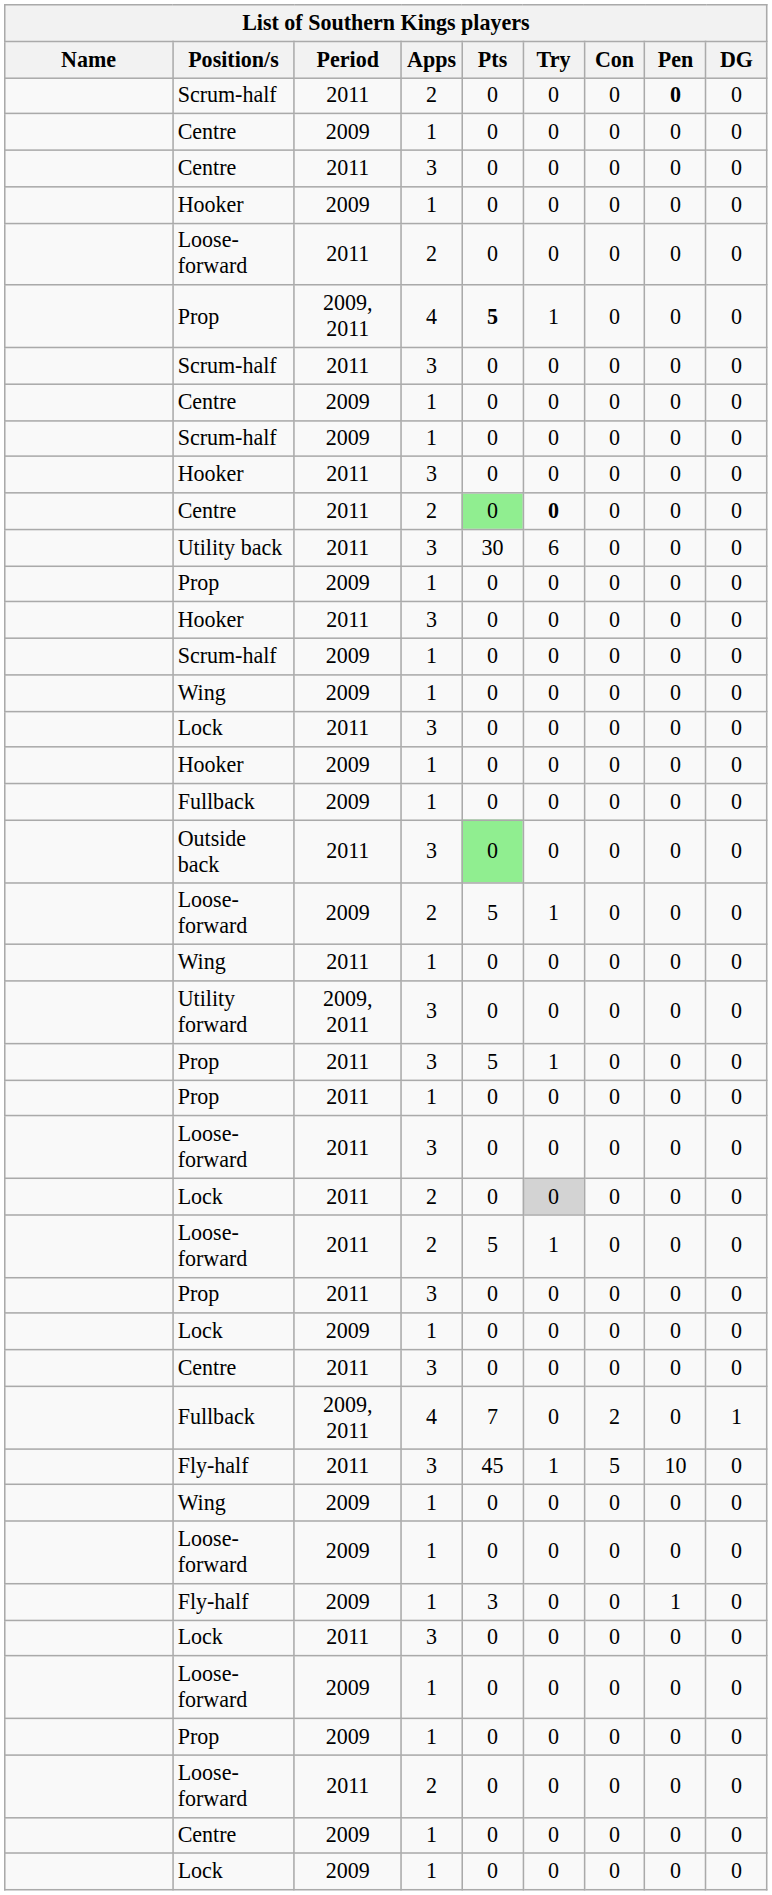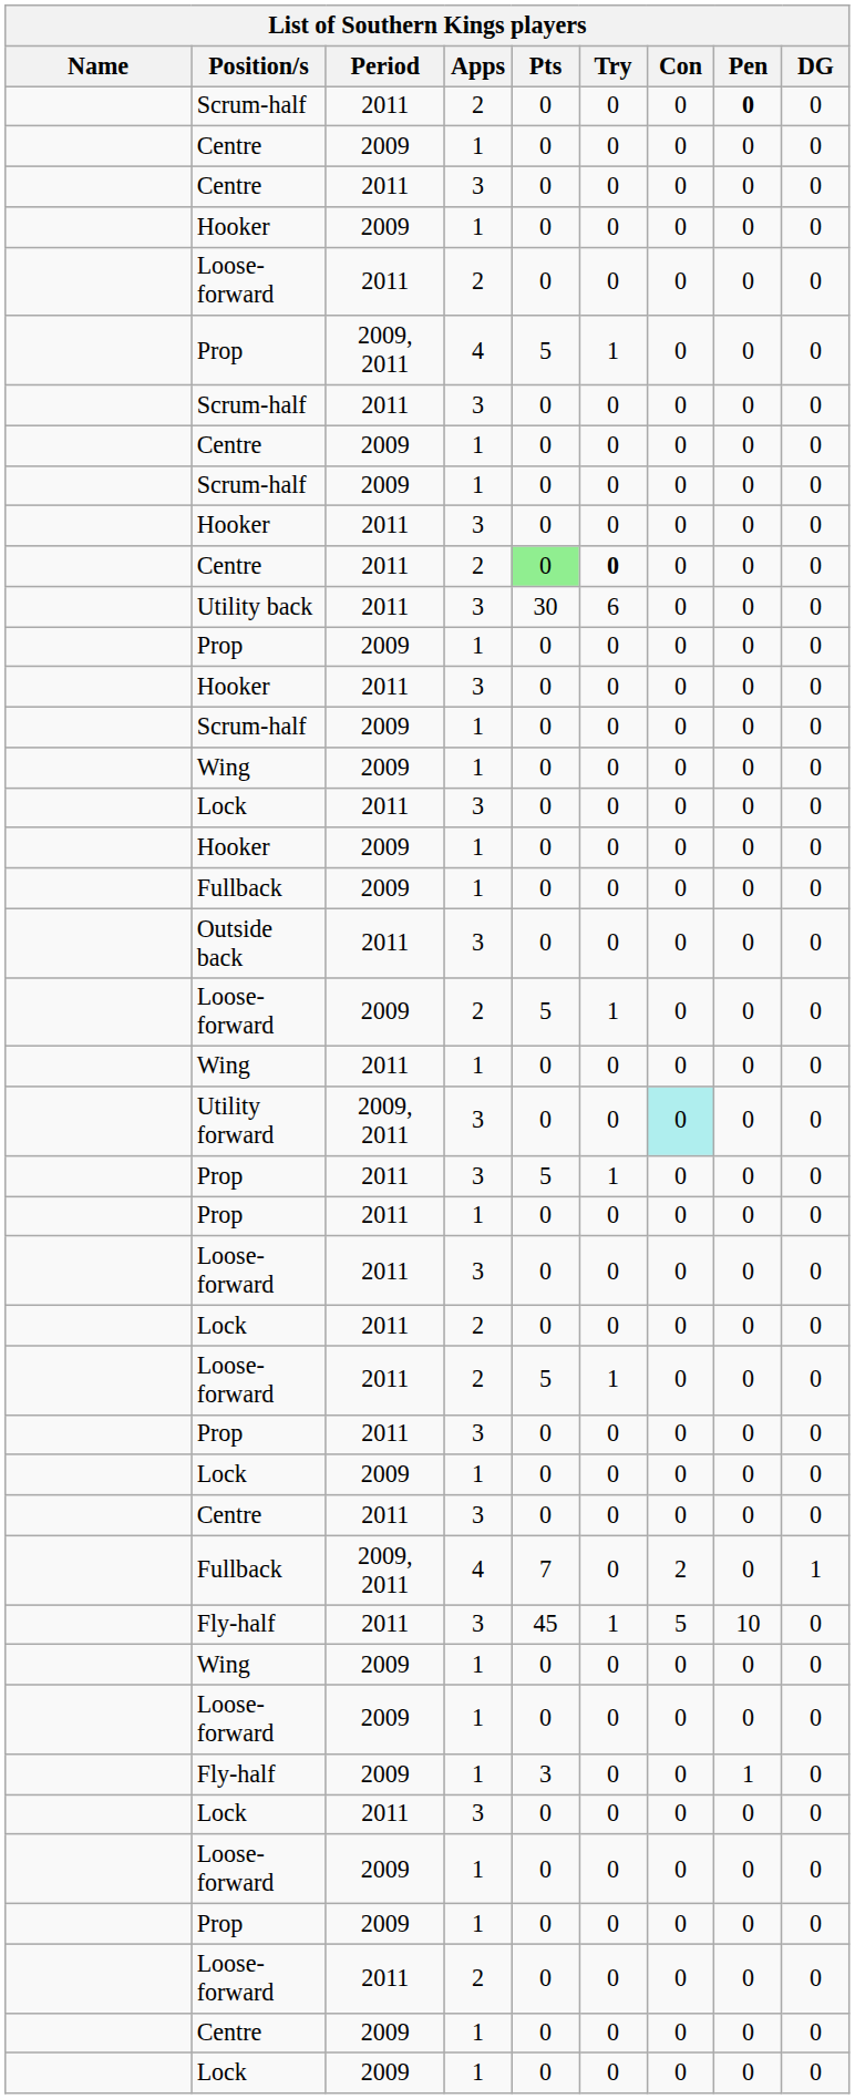Prop / 4 | Pts: bold -> normal
Outside back | Pts: lightgreen background -> no background
Utility forward | Con: no background -> paleturquoise background
Lock / 2 | Try: lightgrey background -> no background
